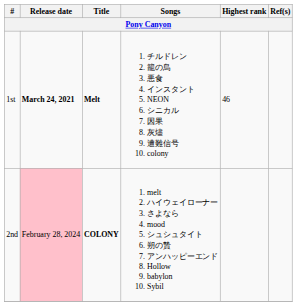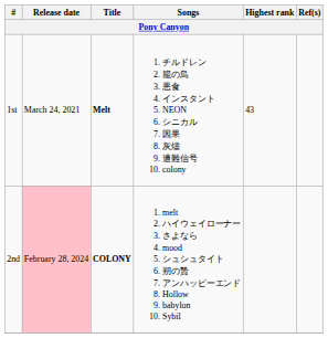1st | Release date: bold -> normal
1st | Highest rank: 46 -> 43
